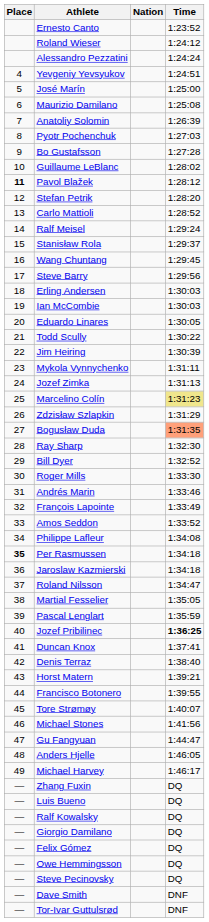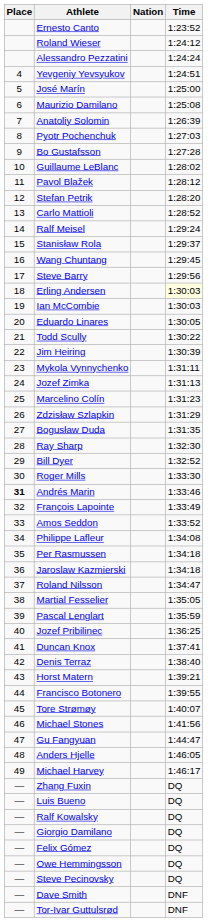Pavol Blažek | Place: bold -> normal
Erling Andersen | Time: no background -> lightyellow background
Marcelino Colín | Time: khaki background -> no background
Bogusław Duda | Time: lightsalmon background -> no background
Andrés Marin | Place: normal -> bold
Per Rasmussen | Place: bold -> normal
Jozef Pribilinec | Time: bold -> normal
